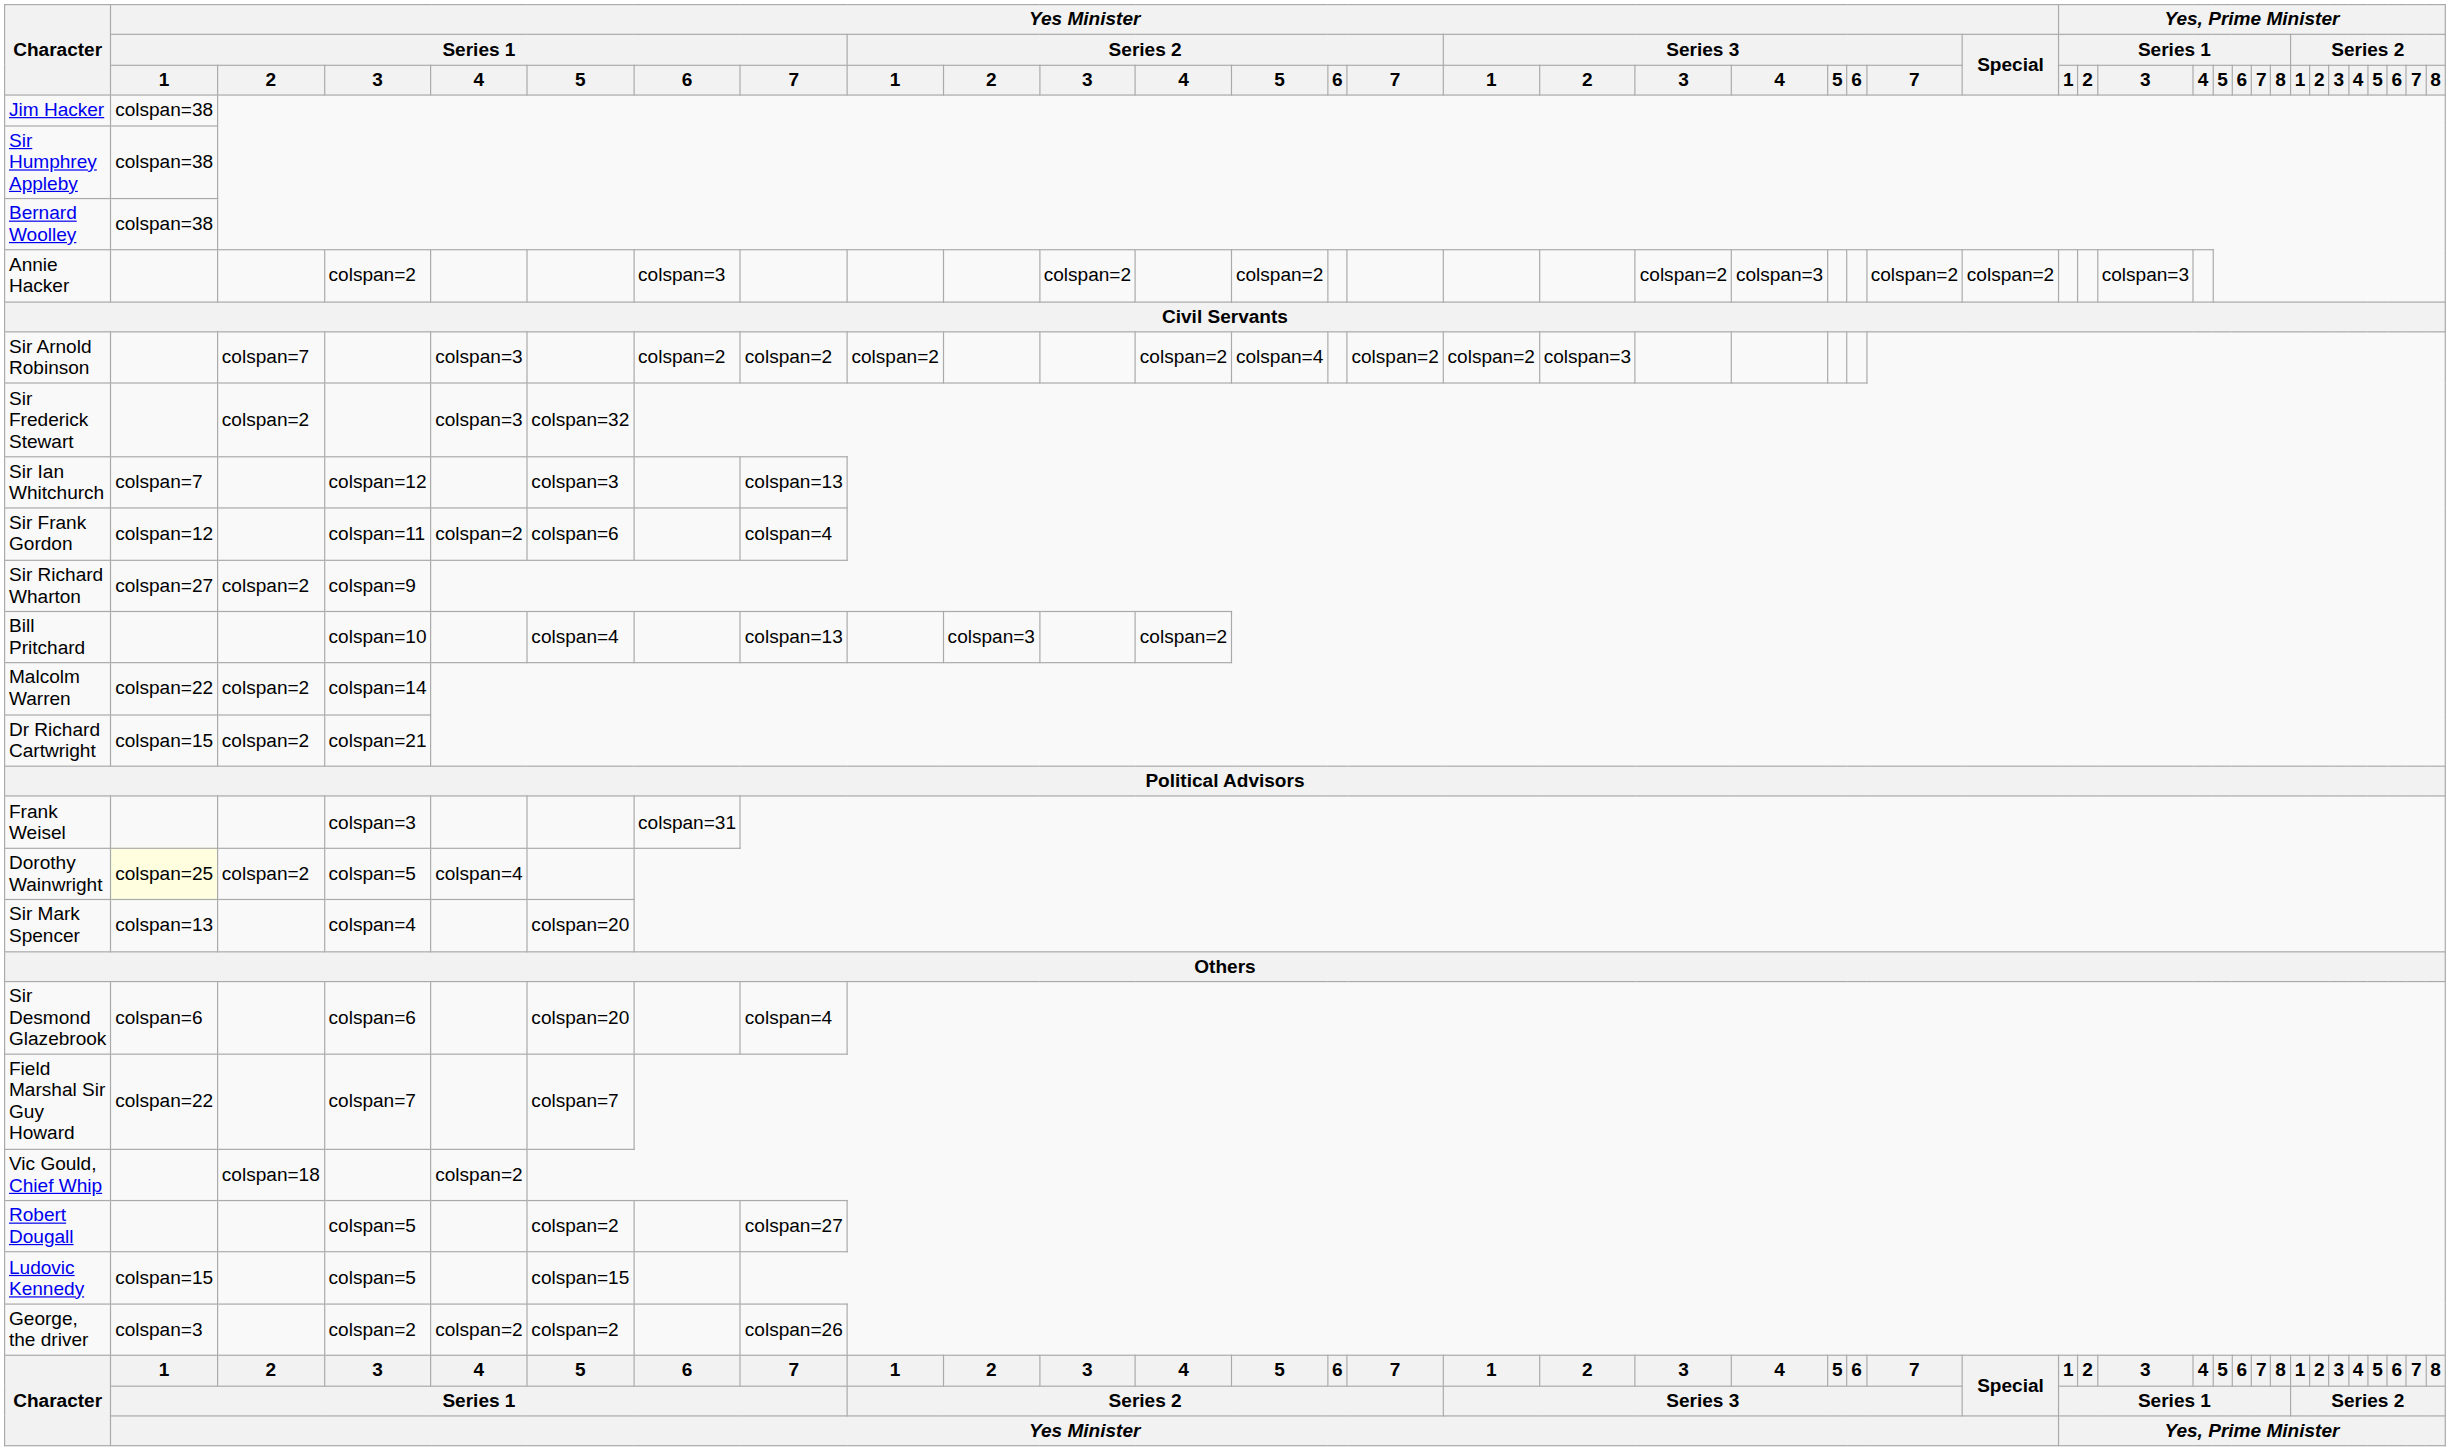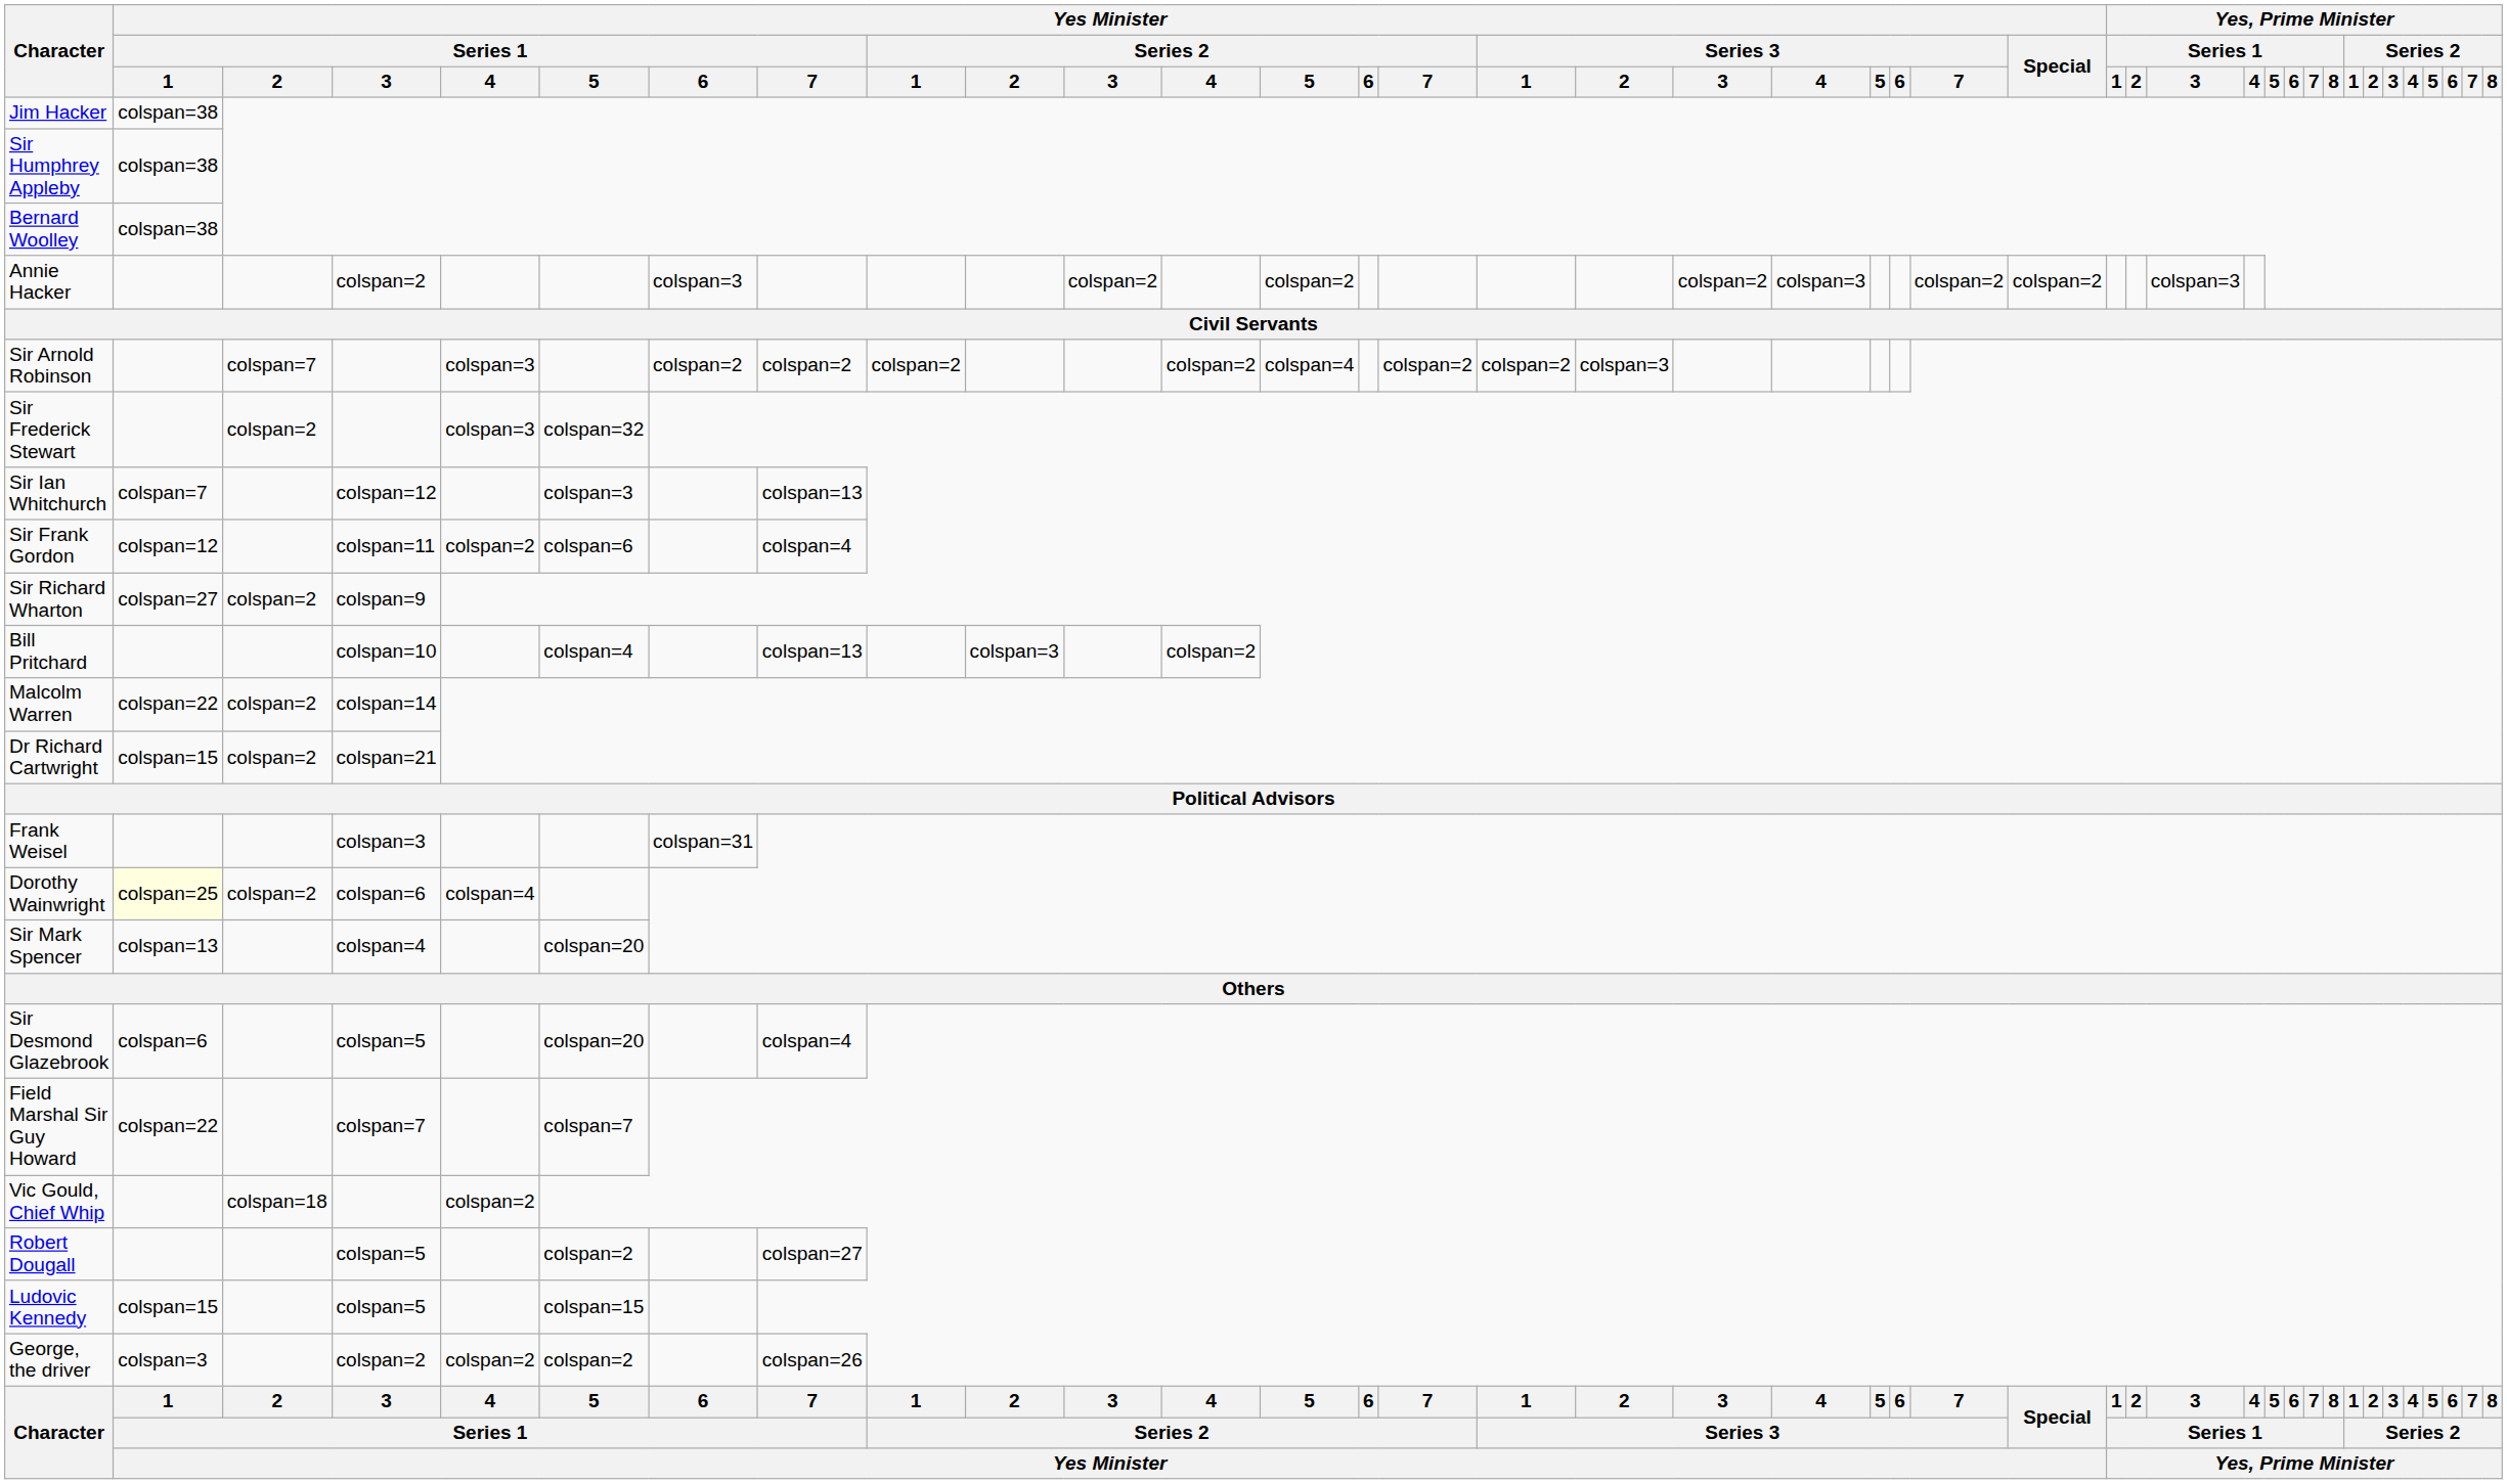Dorothy Wainwright | Yes Minister / Series 1 / 3: colspan=5 -> colspan=6
Sir Desmond Glazebrook | Yes Minister / Series 1 / 3: colspan=6 -> colspan=5
